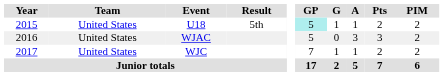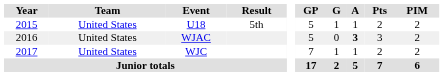U18 | GP: paleturquoise background -> no background
WJAC | A: normal -> bold
